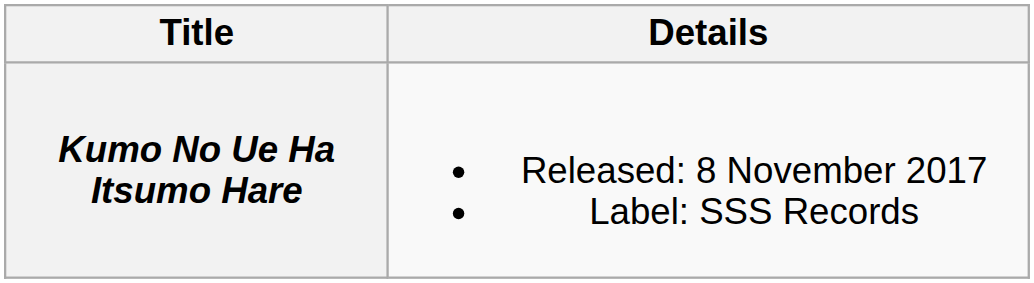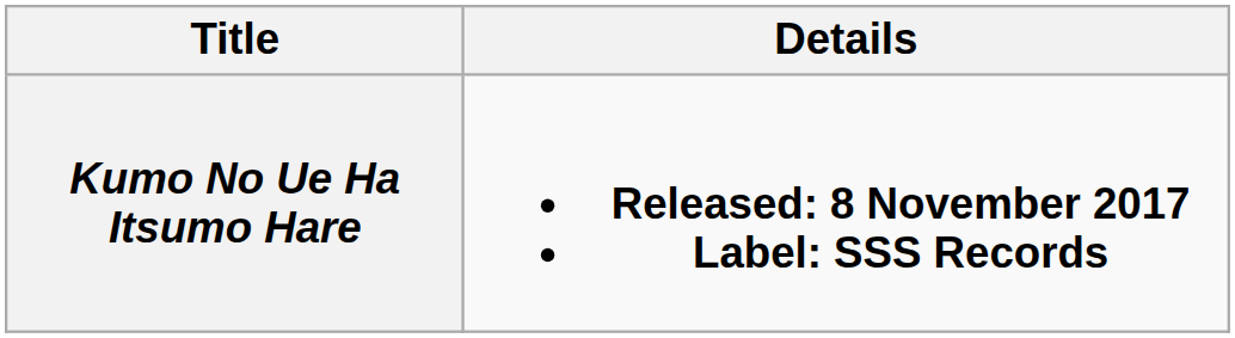Kumo No Ue Ha Itsumo Hare | Details: normal -> bold
